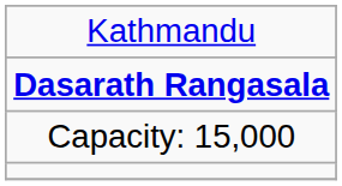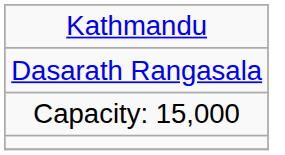row 2 | column 1: bold -> normal
